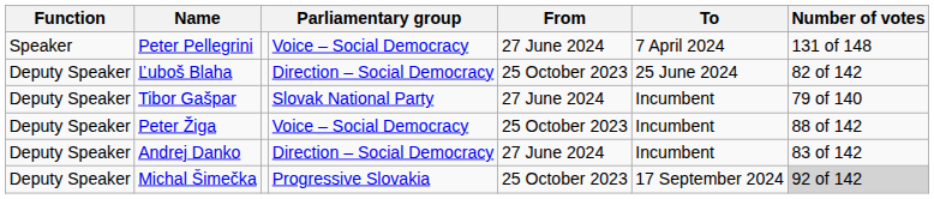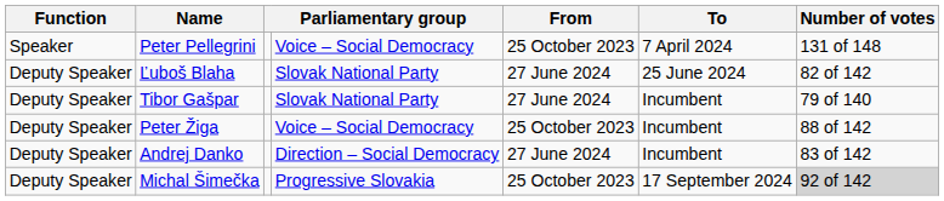Peter Pellegrini | From: 27 June 2024 -> 25 October 2023
Ľuboš Blaha | column 4: Direction – Social Democracy -> Slovak National Party
Ľuboš Blaha | From: 25 October 2023 -> 27 June 2024
